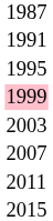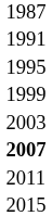1999 | column 1: pink background -> no background
2007 | column 1: normal -> bold
